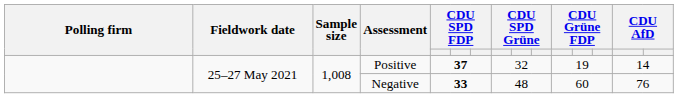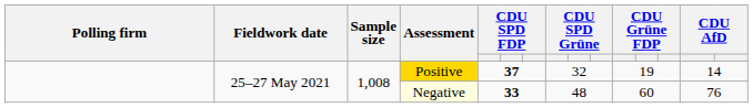Positive | Assessment: no background -> gold background
Negative | Assessment: no background -> lightyellow background
